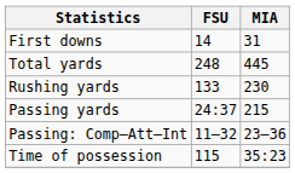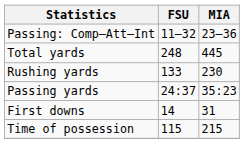rows swapped: First downs <-> Passing: Comp–Att–Int
Passing yards | MIA: 215 -> 35:23
Time of possession | MIA: 35:23 -> 215
